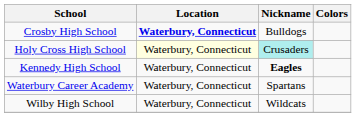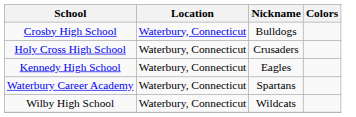Crosby High School | Location: bold -> normal
Holy Cross High School | Location: lightyellow background -> no background
Holy Cross High School | Nickname: paleturquoise background -> no background
Kennedy High School | Nickname: bold -> normal
